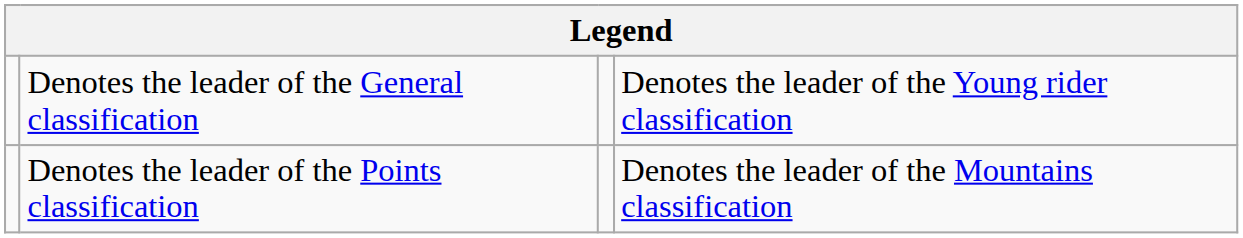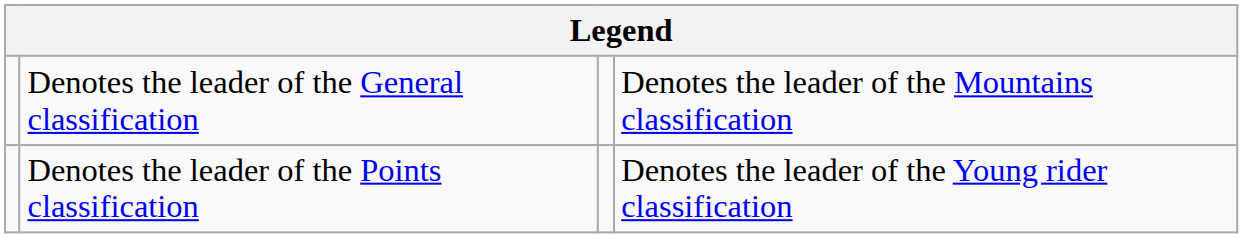Denotes the leader of the General classification | column 4: Denotes the leader of the Young rider classification -> Denotes the leader of the Mountains classification
Denotes the leader of the Points classification | column 4: Denotes the leader of the Mountains classification -> Denotes the leader of the Young rider classification
